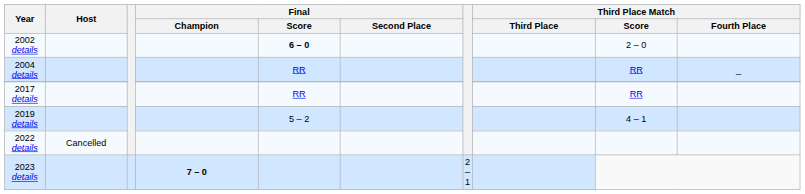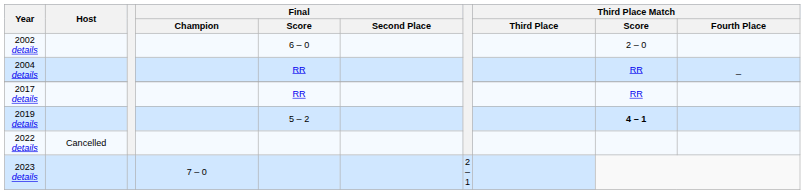2002 details | Final / Score: bold -> normal
2019 details | Third Place Match / Score: normal -> bold
2023 details | Final / Champion: bold -> normal
